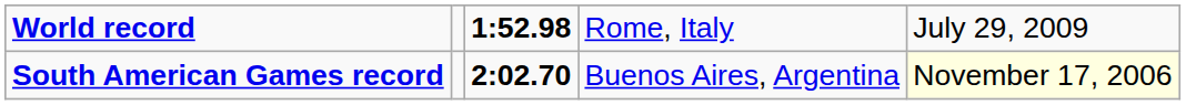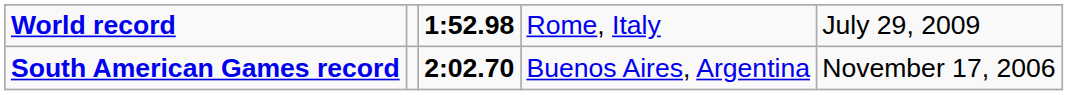South American Games record | column 5: lightyellow background -> no background
